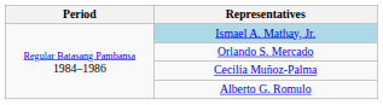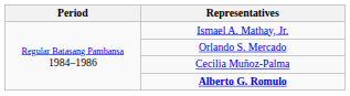Ismael A. Mathay, Jr. | Representatives: lightblue background -> no background
Alberto G. Romulo | Representatives: normal -> bold
